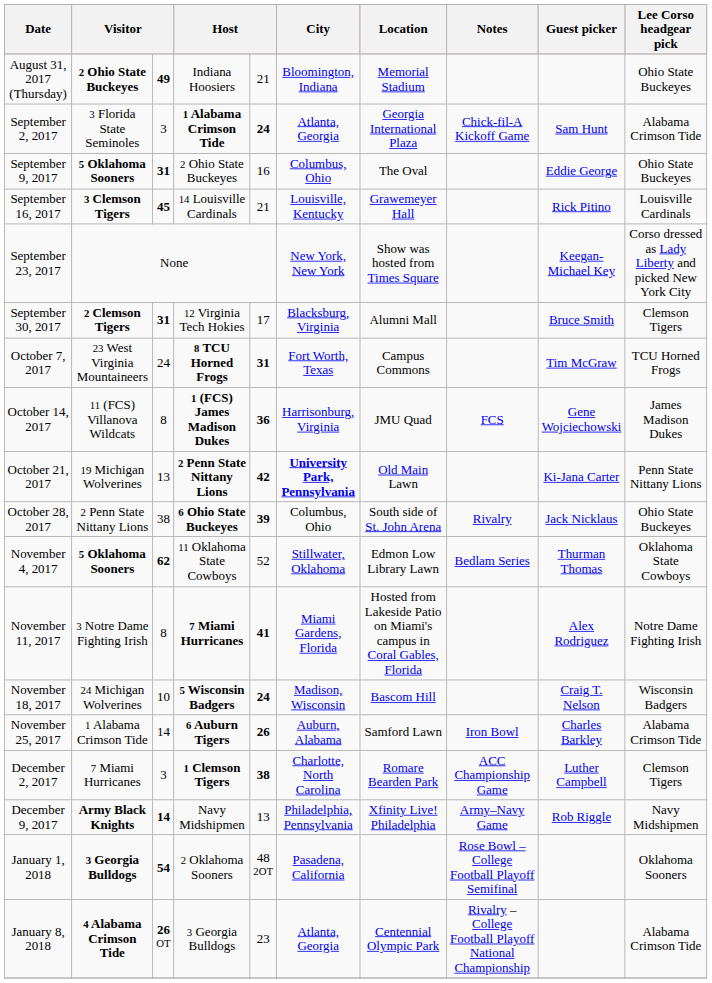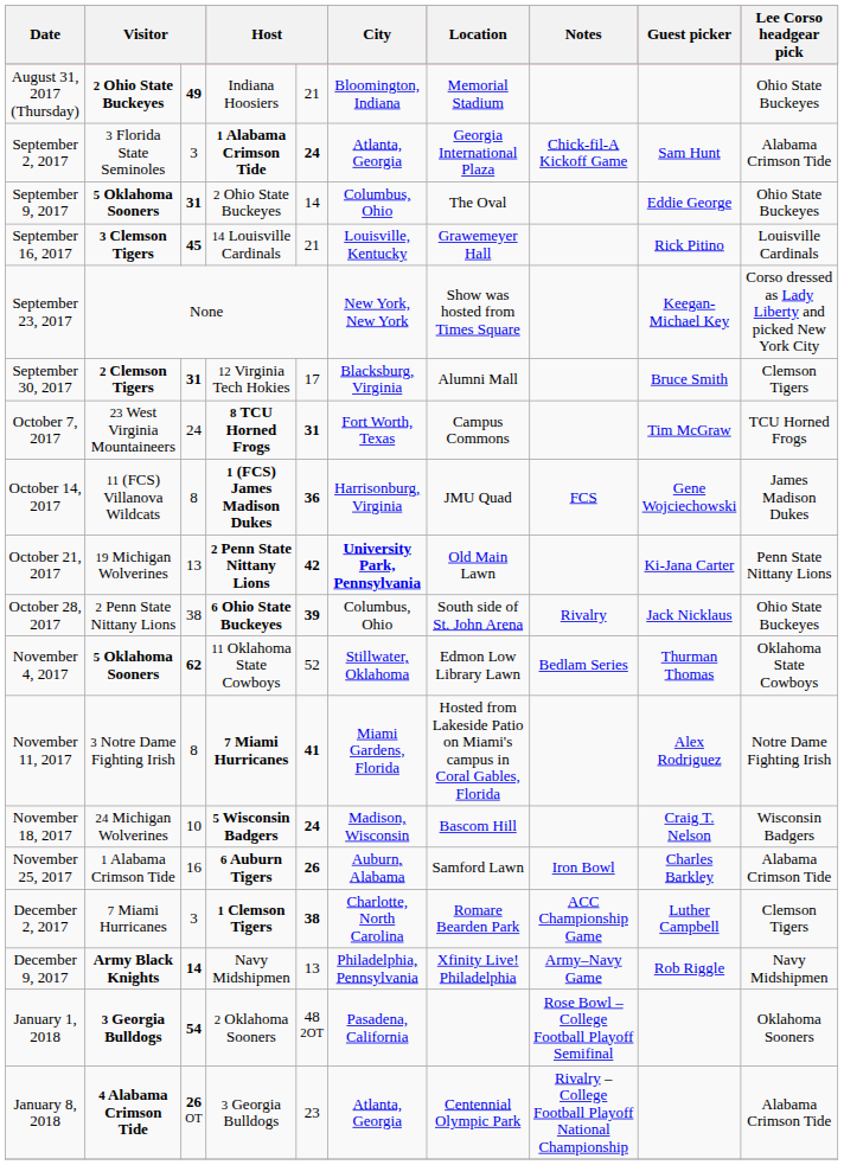September 9, 2017 | column 5: 16 -> 14
November 25, 2017 | column 3: 14 -> 16
